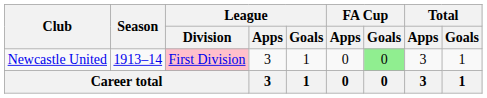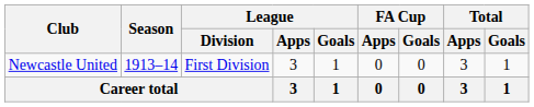Newcastle United | League / Division: pink background -> no background
Newcastle United | FA Cup / Goals: lightgreen background -> no background
